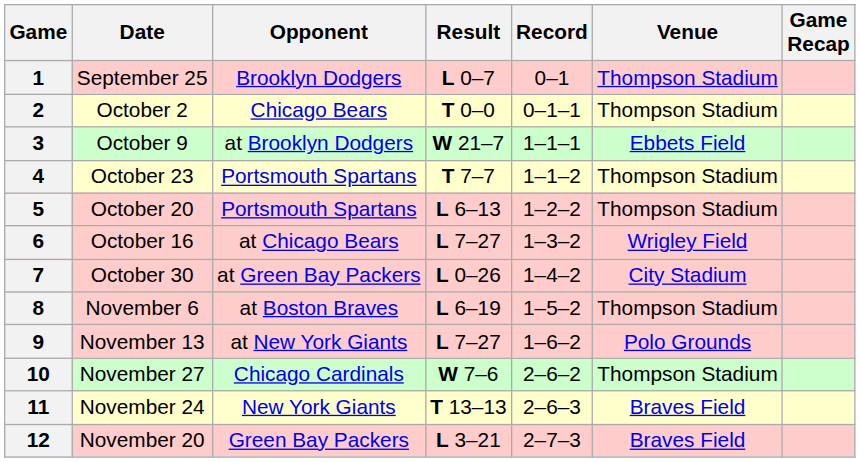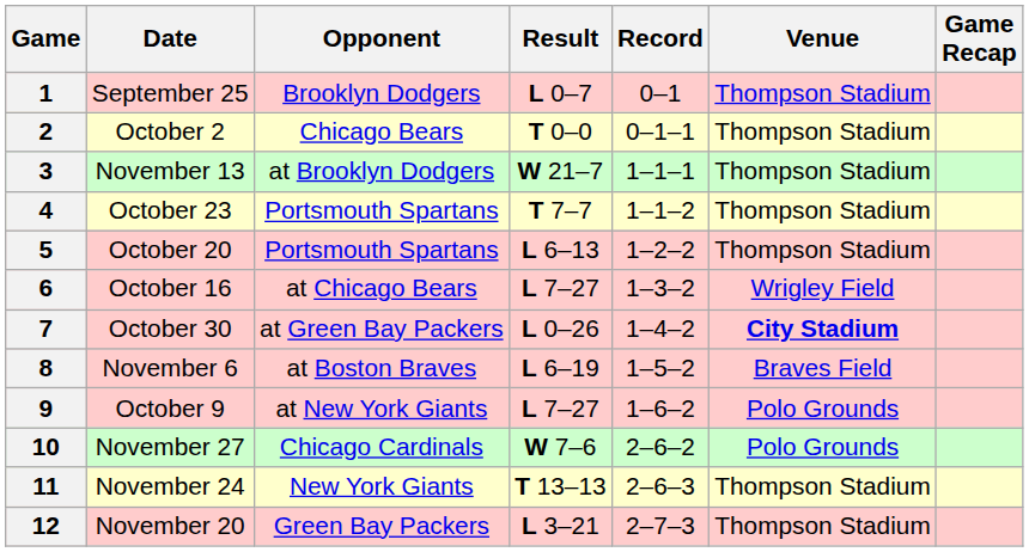3 | Date: October 9 -> November 13
3 | Venue: Ebbets Field -> Thompson Stadium
7 | Venue: normal -> bold
8 | Venue: Thompson Stadium -> Braves Field
9 | Date: November 13 -> October 9
10 | Venue: Thompson Stadium -> Polo Grounds
11 | Venue: Braves Field -> Thompson Stadium
12 | Venue: Braves Field -> Thompson Stadium
